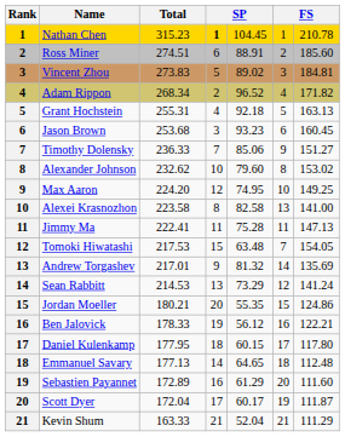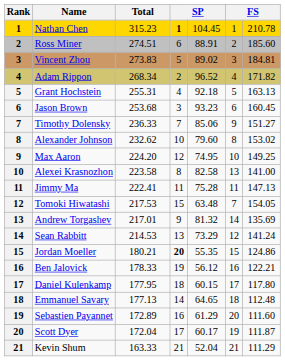Jordan Moeller | column 4: normal -> bold
